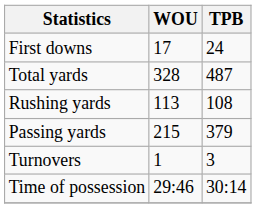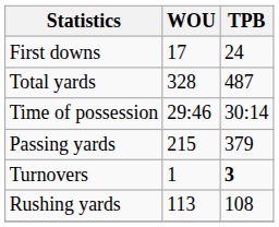rows swapped: Rushing yards <-> Time of possession
Turnovers | TPB: normal -> bold
